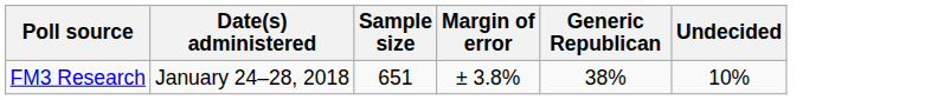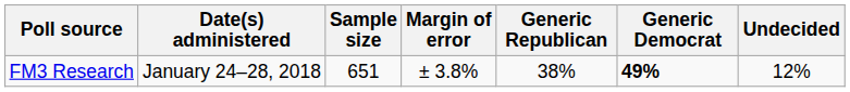+ column: Generic Democrat | 49%
FM3 Research | Undecided: 10% -> 12%
